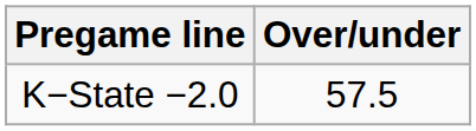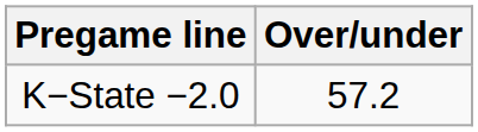K−State −2.0 | Over/under: 57.5 -> 57.2
